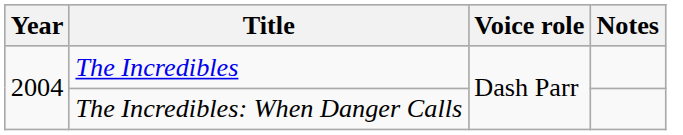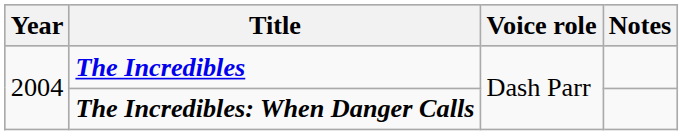The Incredibles | Title: normal -> bold
The Incredibles: When Danger Calls | Title: normal -> bold
